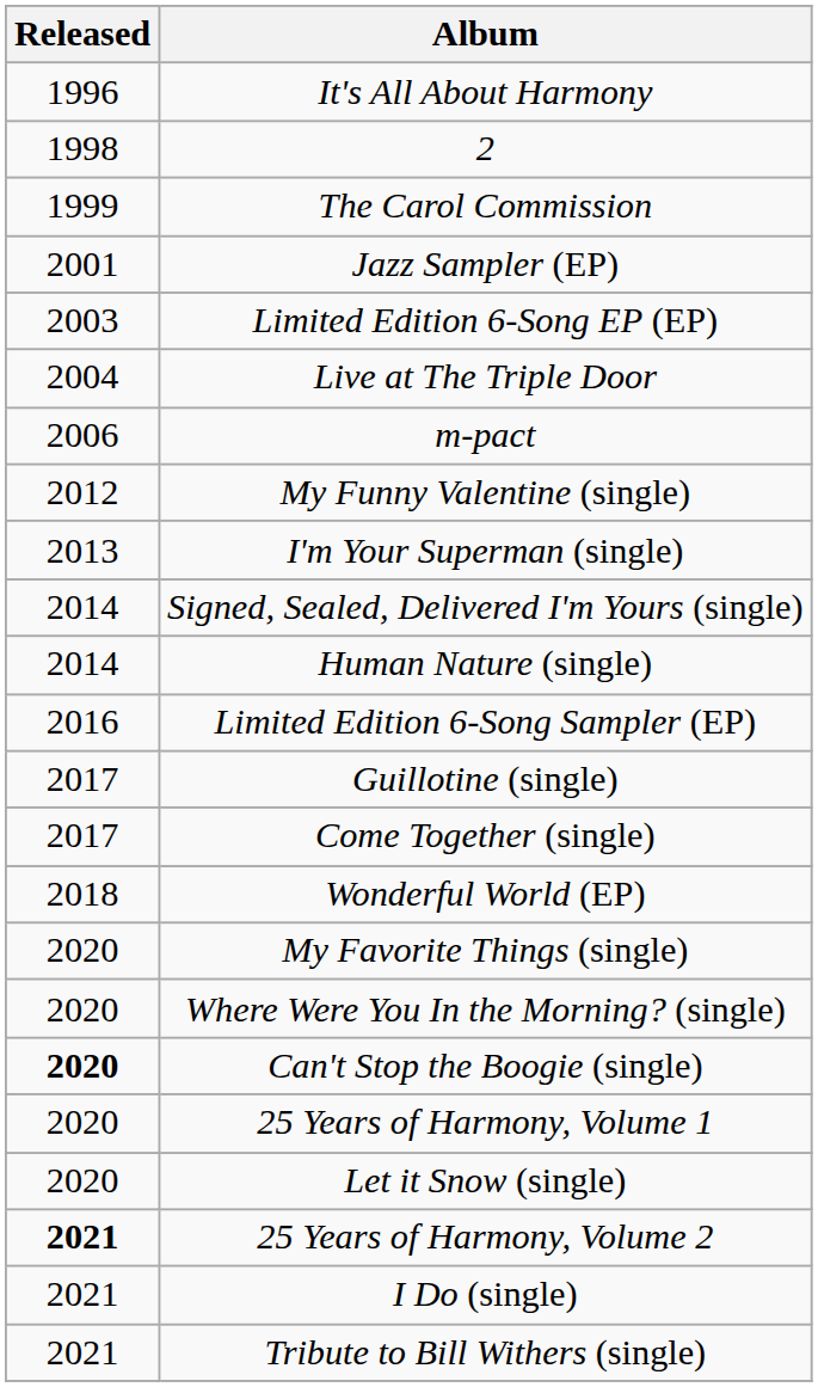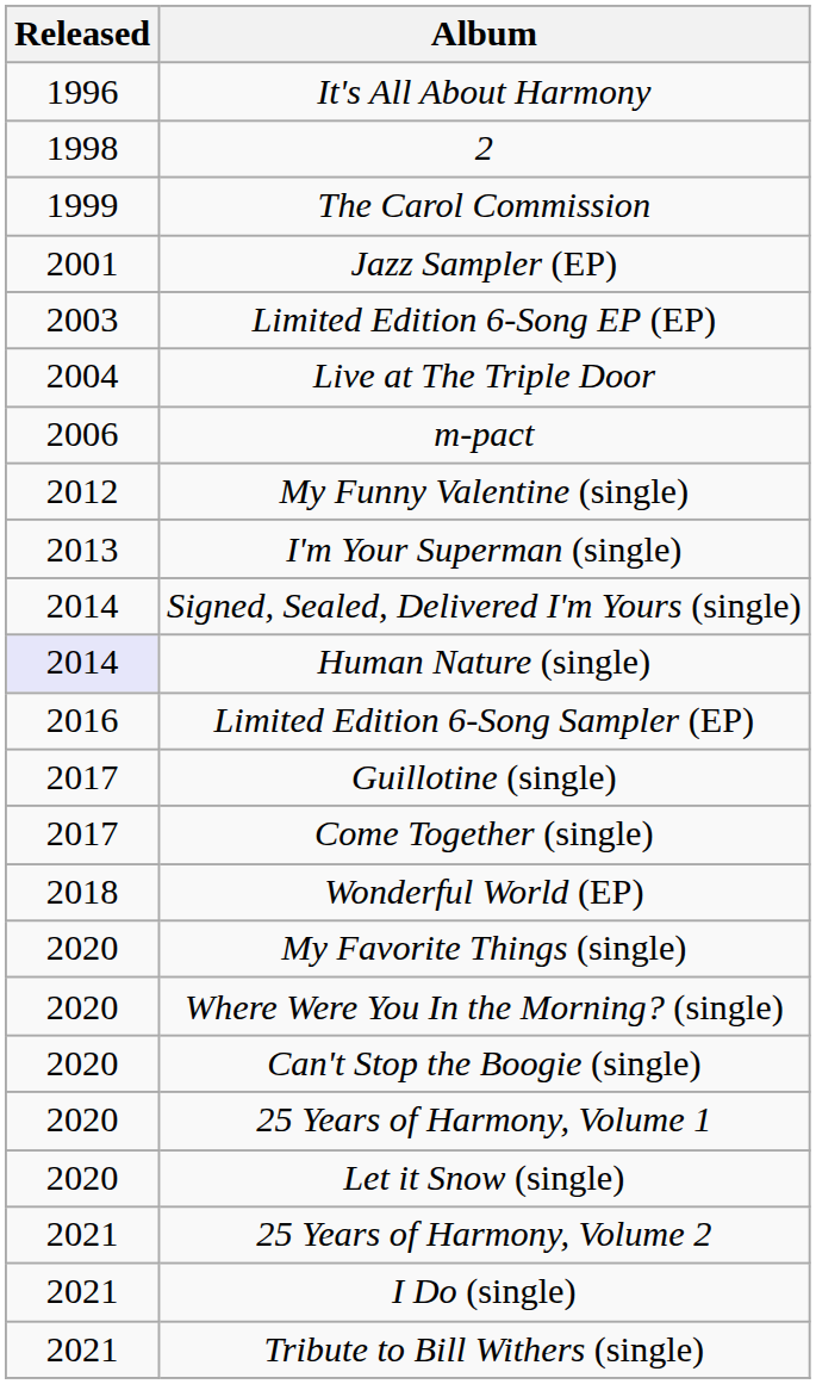Human Nature (single) | Released: no background -> lavender background
Can't Stop the Boogie (single) | Released: bold -> normal
25 Years of Harmony, Volume 2 | Released: bold -> normal
